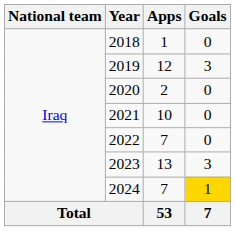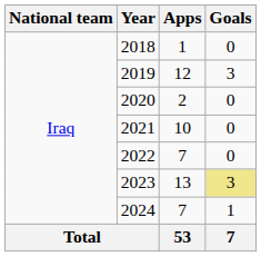2023 | Goals: no background -> khaki background
2024 | Goals: gold background -> no background
